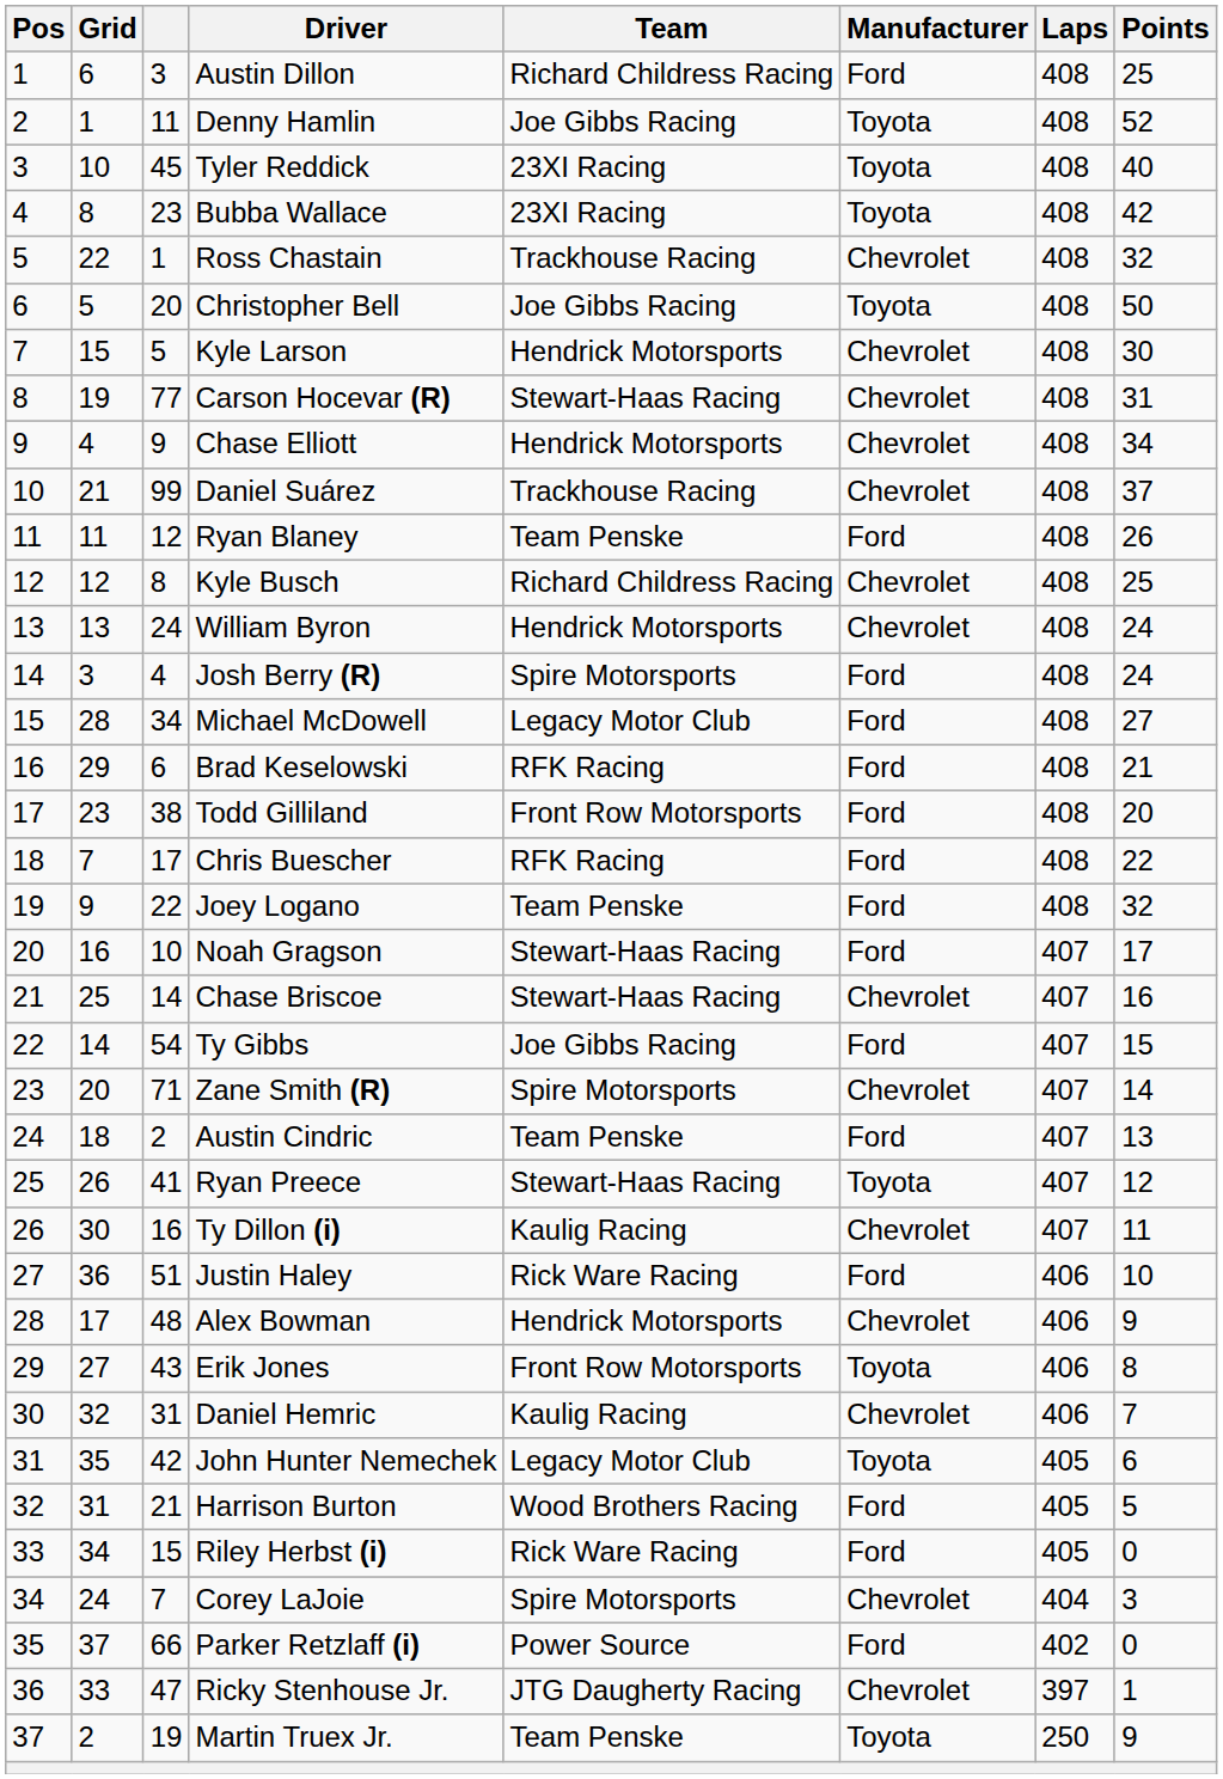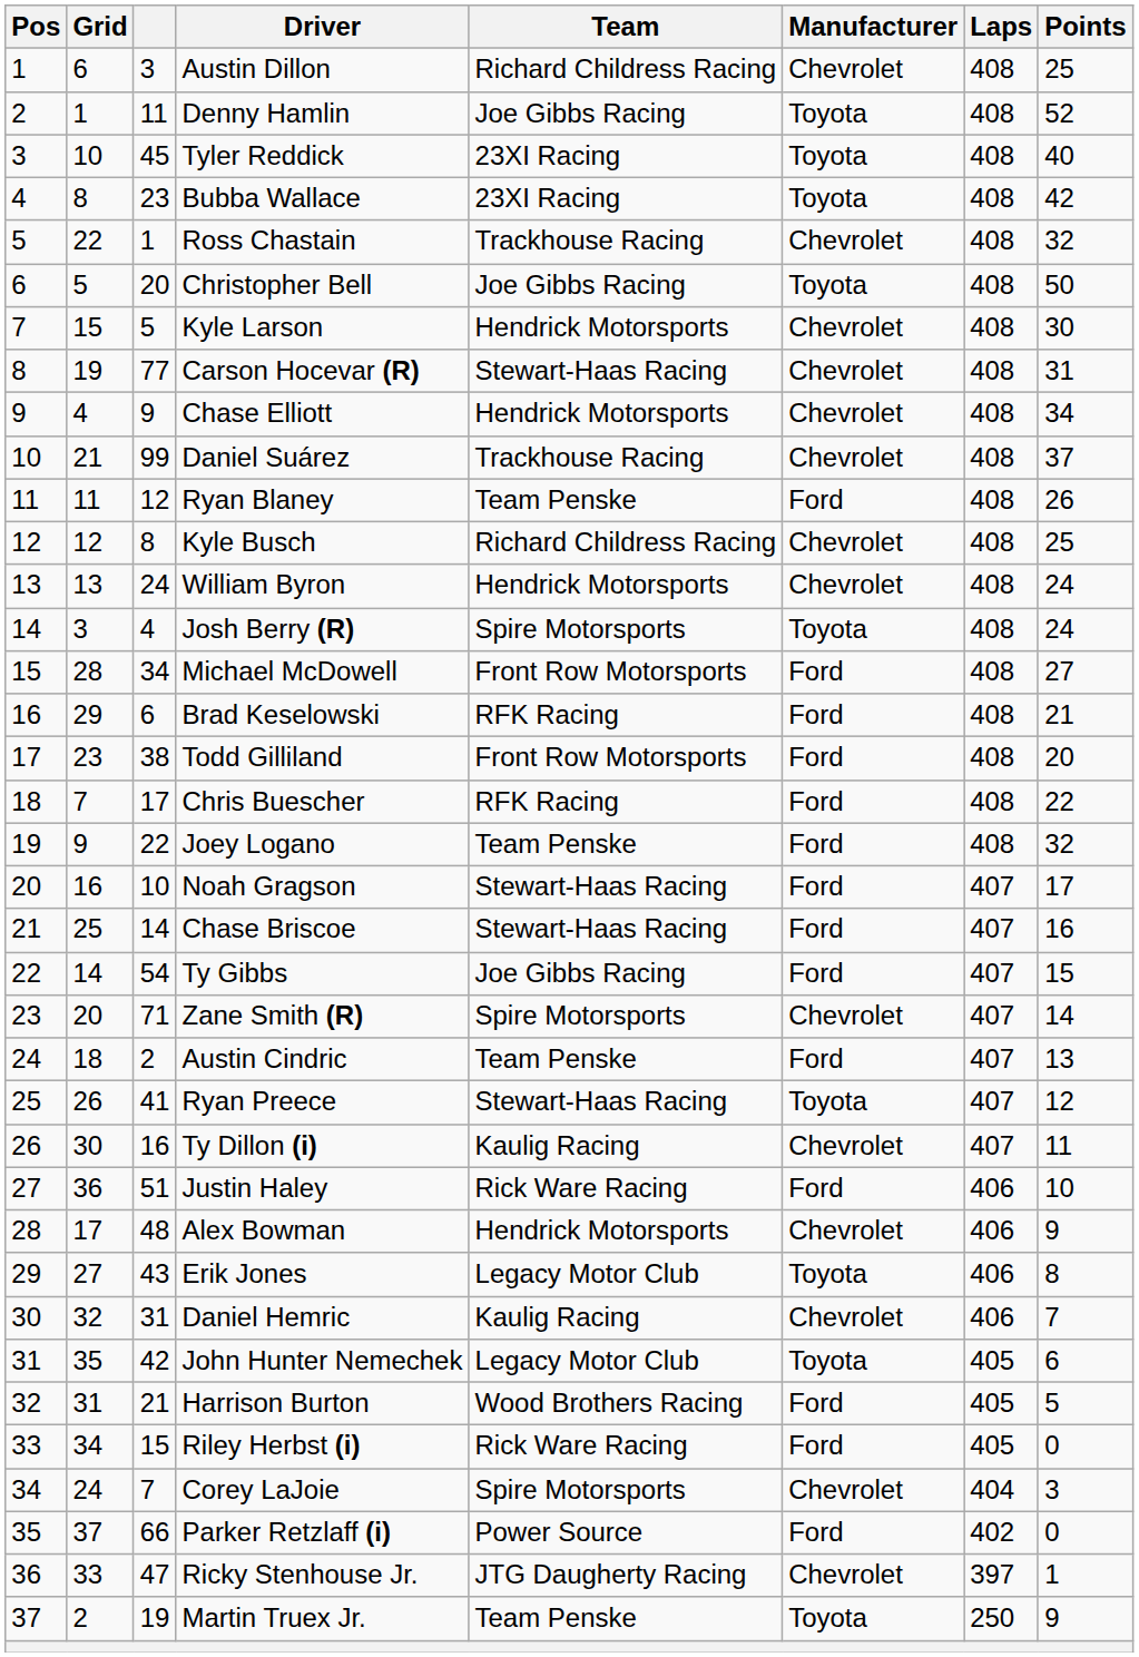Austin Dillon | Manufacturer: Ford -> Chevrolet
Josh Berry (R) | Manufacturer: Ford -> Toyota
Michael McDowell | Team: Legacy Motor Club -> Front Row Motorsports
Chase Briscoe | Manufacturer: Chevrolet -> Ford
Erik Jones | Team: Front Row Motorsports -> Legacy Motor Club
